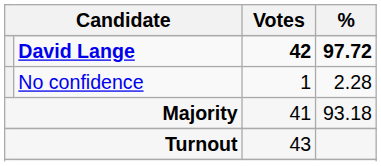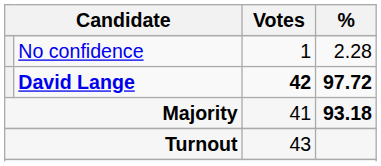rows swapped: David Lange <-> No confidence
Majority | %: normal -> bold
